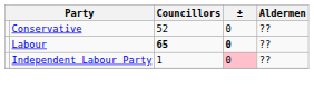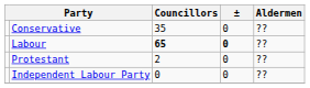Conservative | Councillors: 52 -> 35
+ row: Protestant | 2 | 0 | ??
Independent Labour Party | Councillors: 1 -> 0
Independent Labour Party | ±: pink background -> no background
